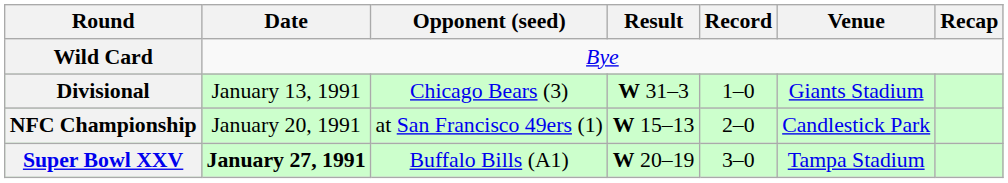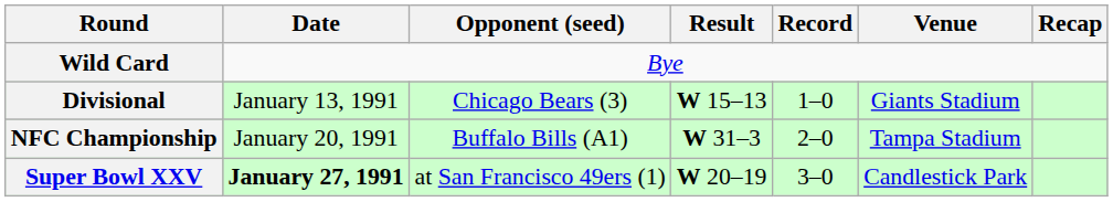Divisional | Result: W 31–3 -> W 15–13
NFC Championship | Opponent (seed): at San Francisco 49ers (1) -> Buffalo Bills (A1)
NFC Championship | Result: W 15–13 -> W 31–3
NFC Championship | Venue: Candlestick Park -> Tampa Stadium
Super Bowl XXV | Opponent (seed): Buffalo Bills (A1) -> at San Francisco 49ers (1)
Super Bowl XXV | Venue: Tampa Stadium -> Candlestick Park
